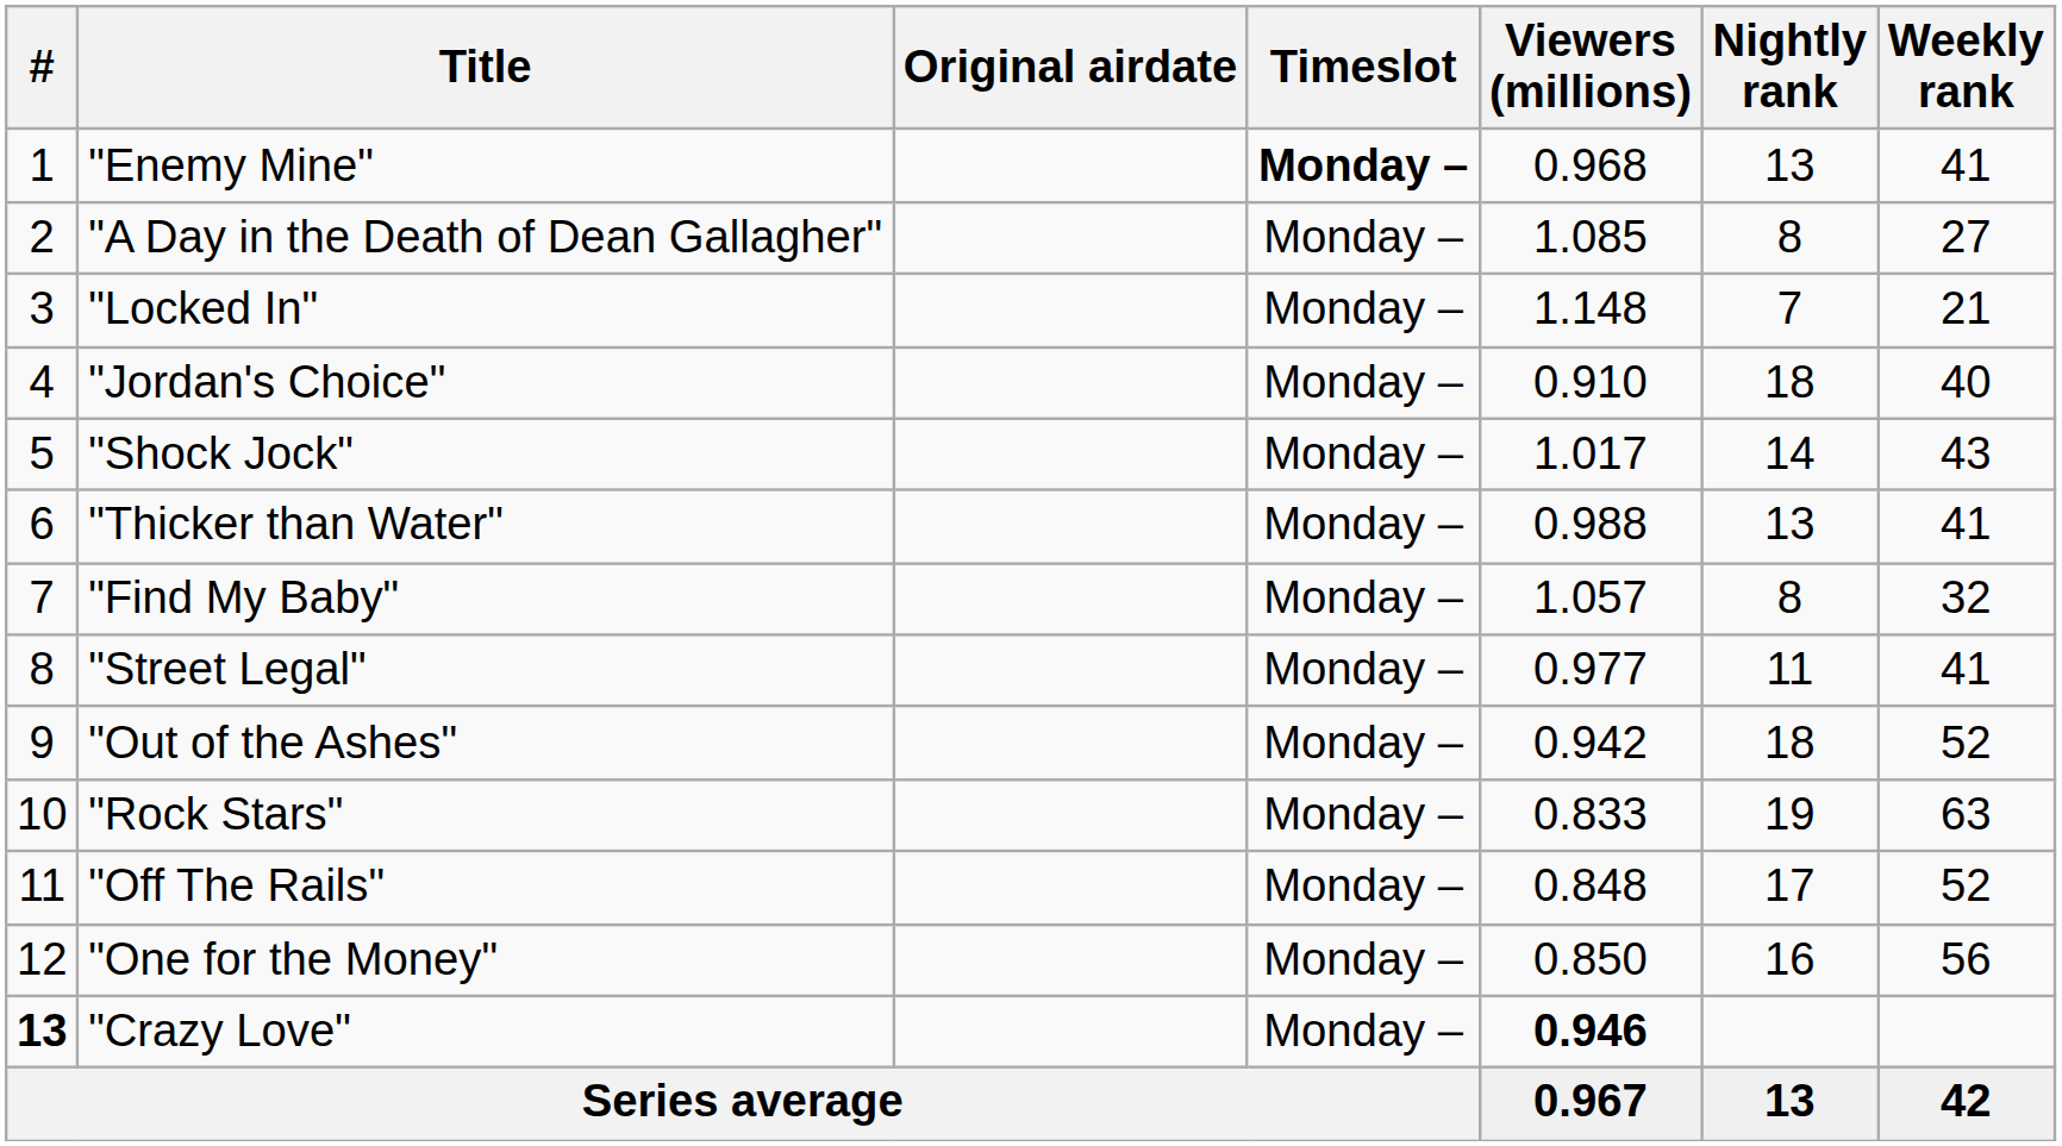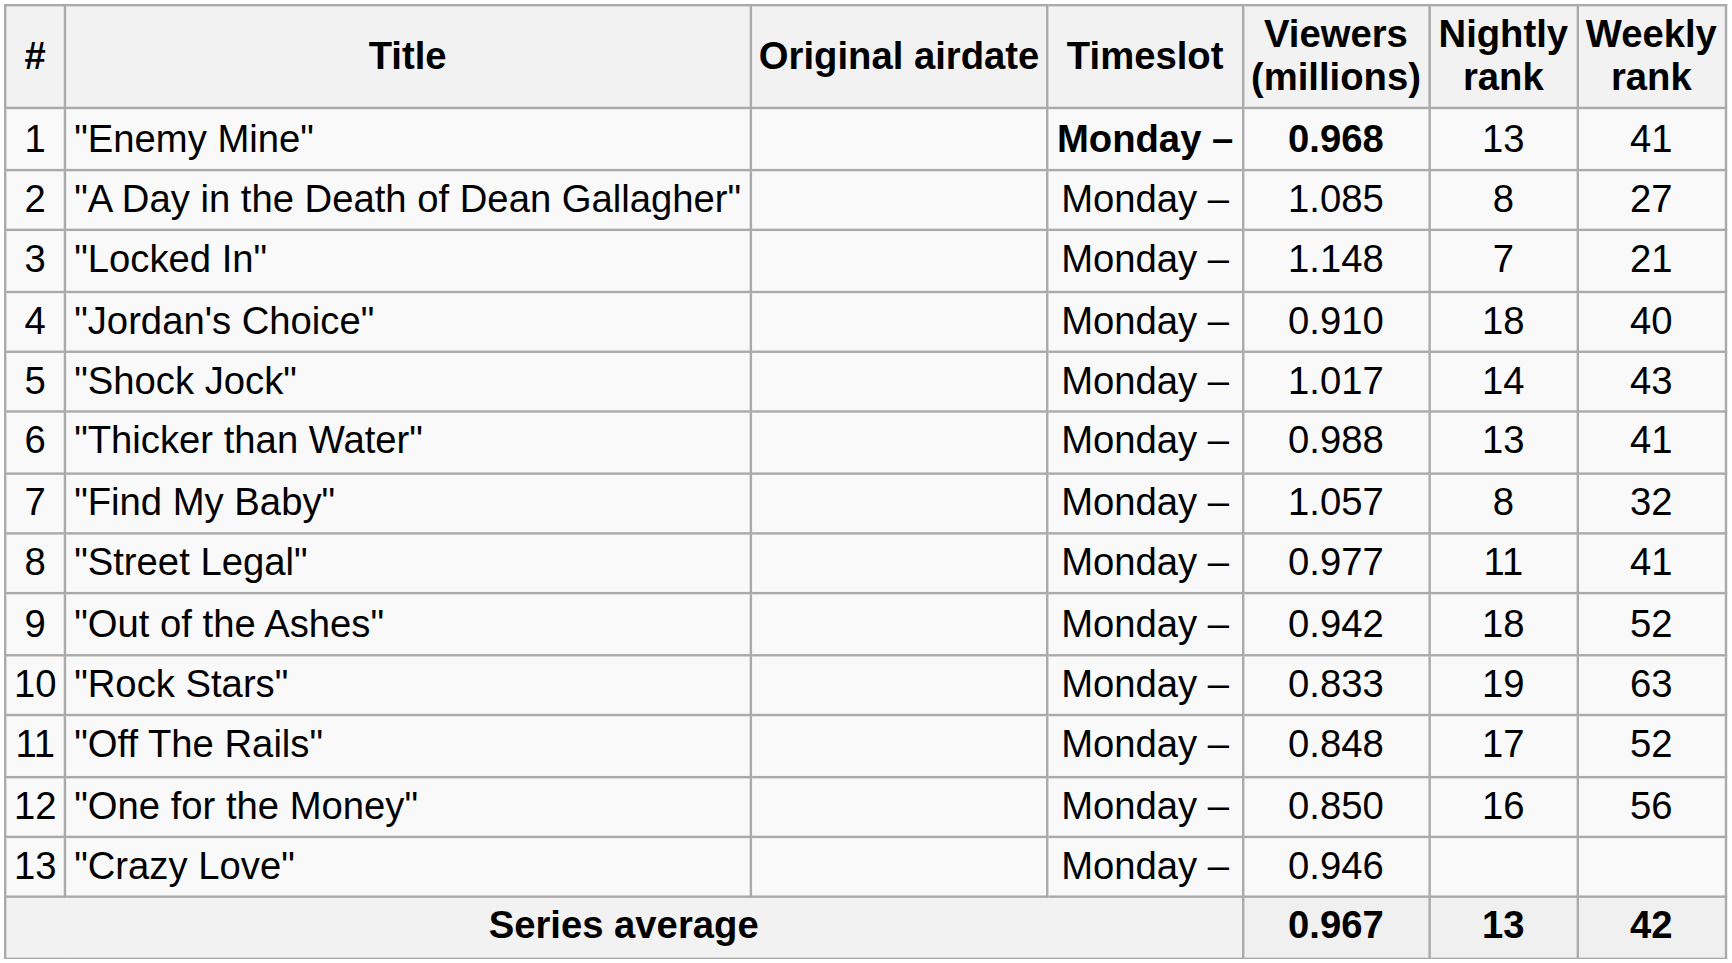"Enemy Mine" | Viewers (millions): normal -> bold
"Crazy Love" | #: bold -> normal
"Crazy Love" | Viewers (millions): bold -> normal
